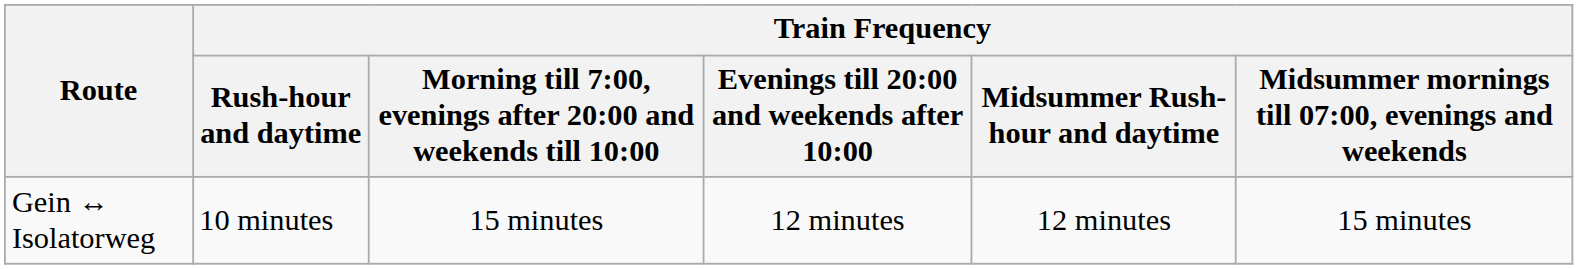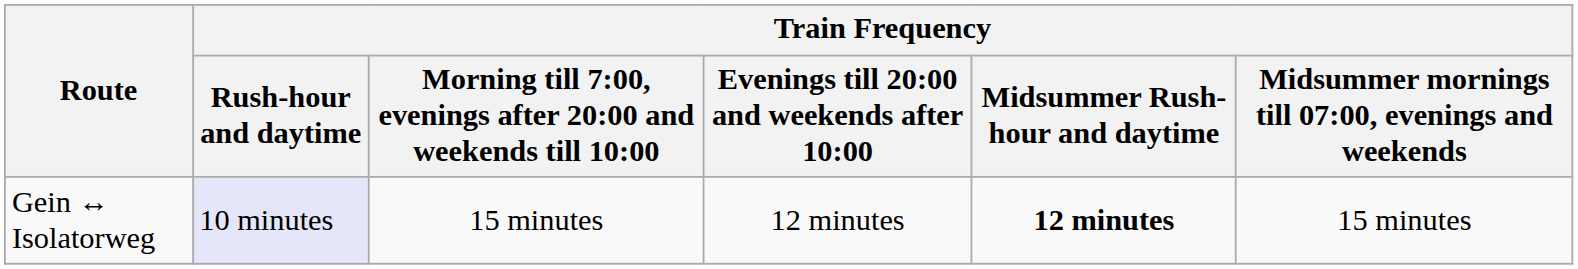Gein ↔ Isolatorweg | Train Frequency / Rush-hour and daytime: no background -> lavender background
Gein ↔ Isolatorweg | Train Frequency / Midsummer Rush-hour and daytime: normal -> bold
